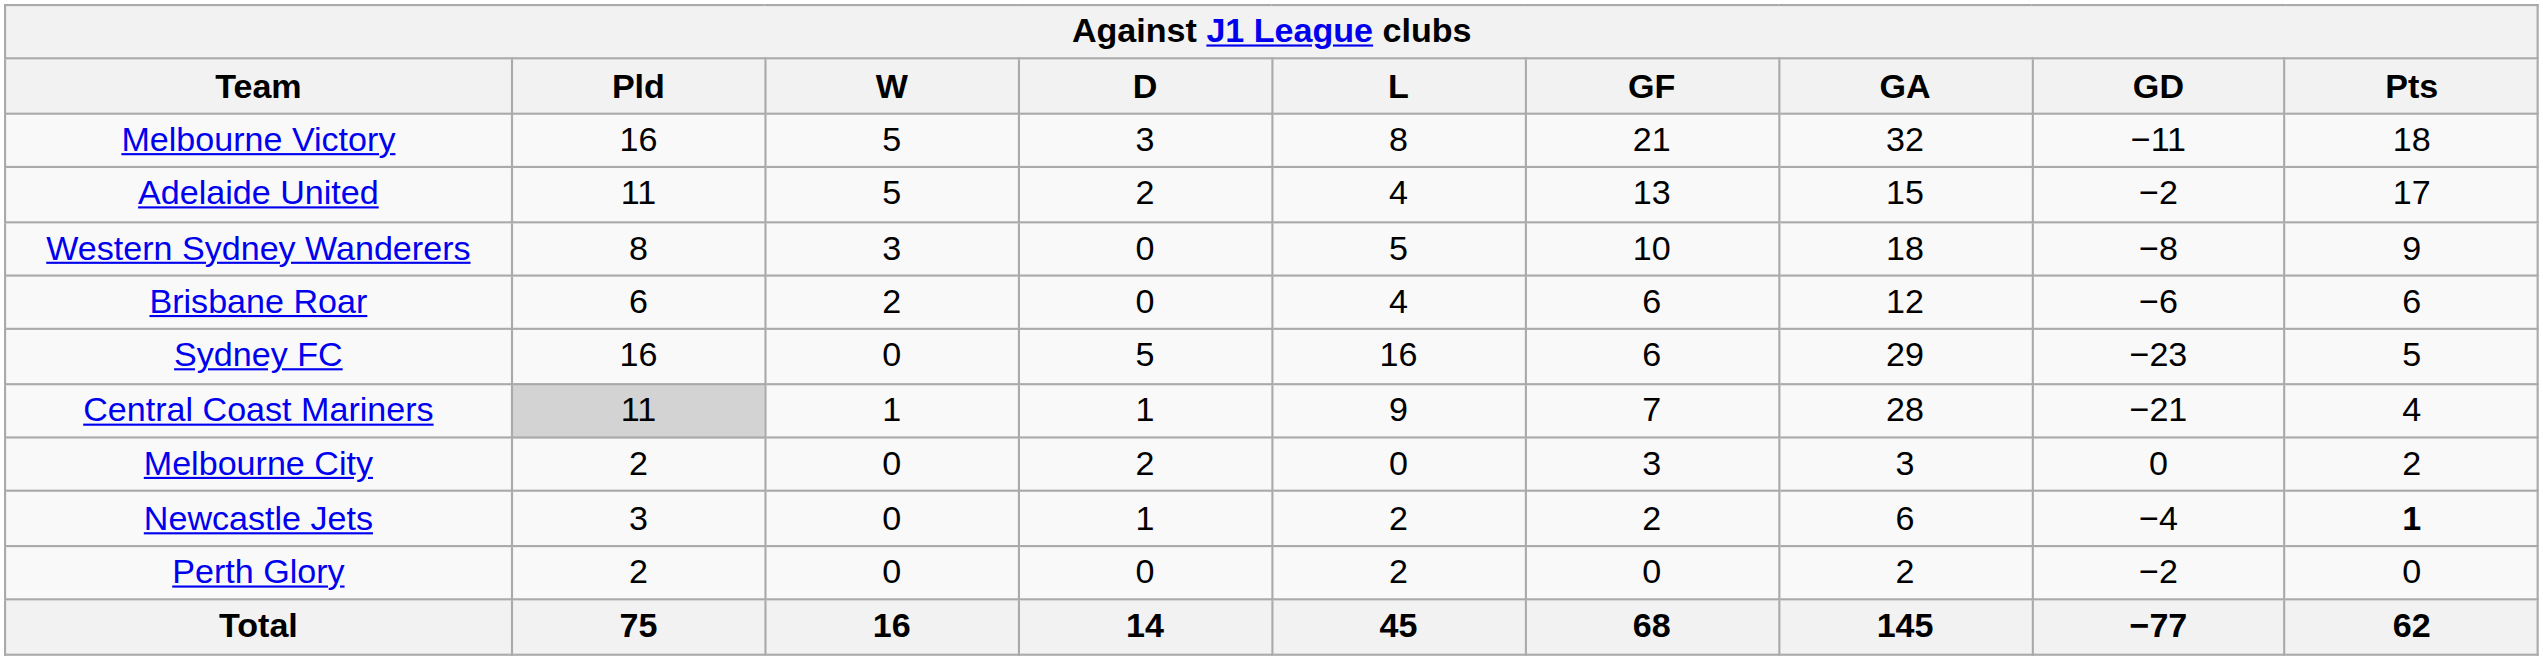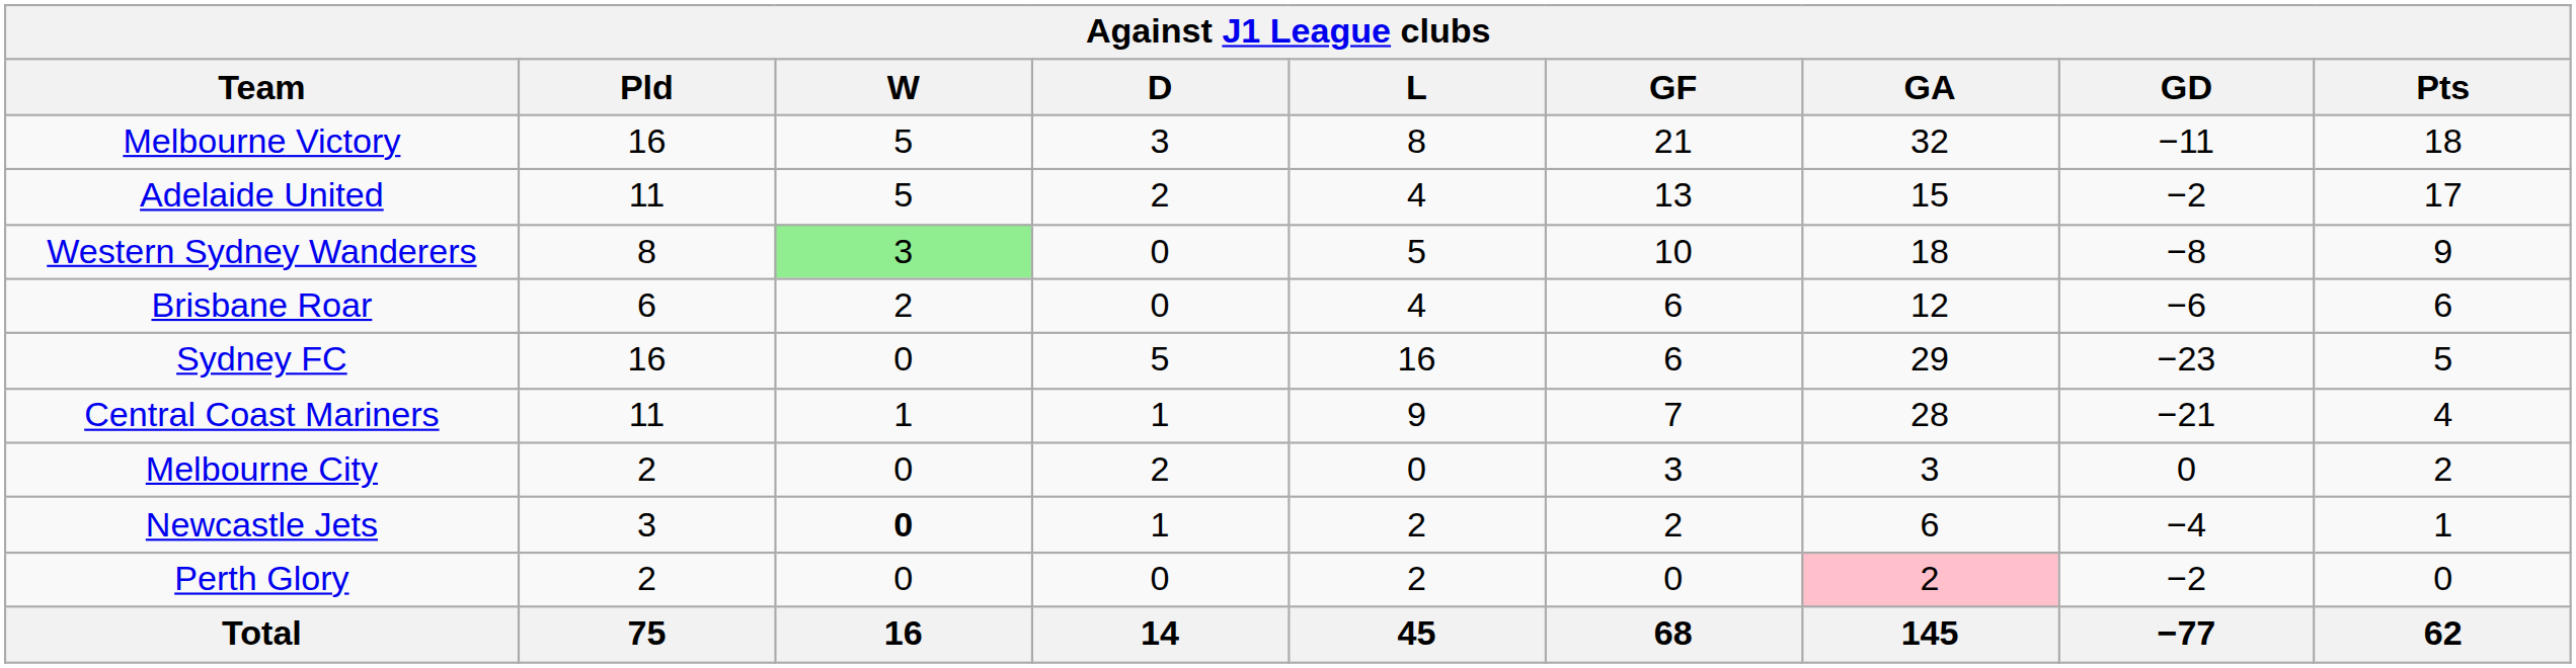Western Sydney Wanderers | W: no background -> lightgreen background
Central Coast Mariners | Pld: lightgrey background -> no background
Newcastle Jets | W: normal -> bold
Newcastle Jets | Pts: bold -> normal
Perth Glory | GA: no background -> pink background
